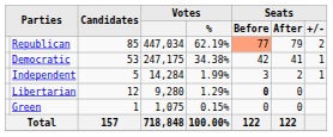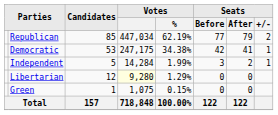Republican | Seats / Before: lightsalmon background -> no background
Libertarian | Votes: no background -> lightyellow background
Libertarian | Seats / Before: bold -> normal
